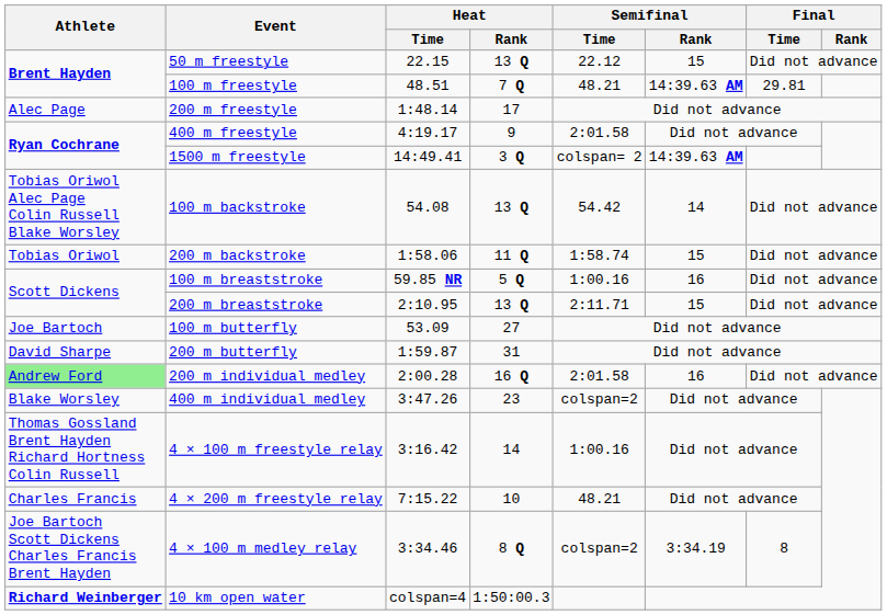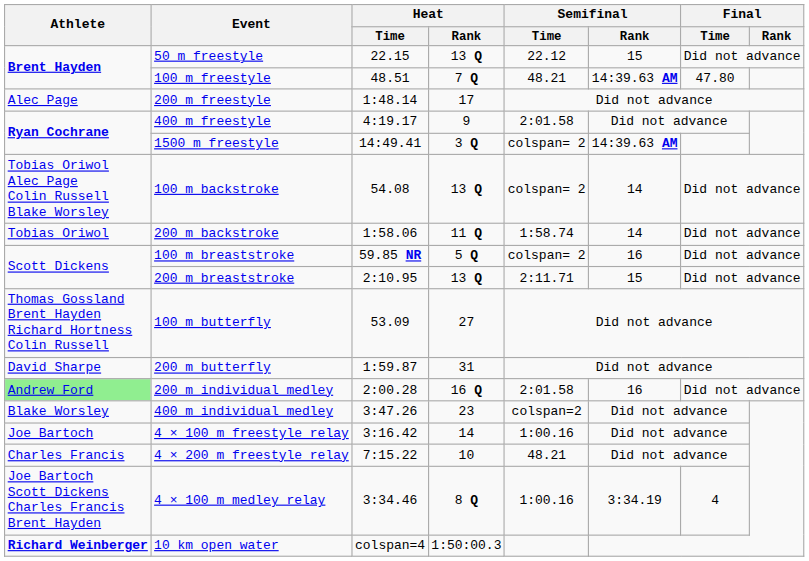100 m freestyle | Final / Time: 29.81 -> 47.80
100 m backstroke | Semifinal / Time: 54.42 -> colspan= 2
200 m backstroke | Semifinal / Rank: 15 -> 14
100 m breaststroke | Semifinal / Time: 1:00.16 -> colspan= 2
100 m butterfly | Athlete: Joe Bartoch -> Thomas Gossland Brent Hayden Richard Hortness Colin Russell
4 × 100 m freestyle relay | Athlete: Thomas Gossland Brent Hayden Richard Hortness Colin Russell -> Joe Bartoch
4 × 100 m medley relay | Semifinal / Time: colspan=2 -> 1:00.16
4 × 100 m medley relay | Final / Time: 8 -> 4
